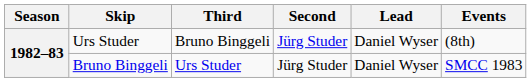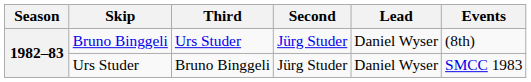row 2 | Skip: Urs Studer -> Bruno Binggeli
row 2 | Third: Bruno Binggeli -> Urs Studer
row 3 | Skip: Bruno Binggeli -> Urs Studer
row 3 | Third: Urs Studer -> Bruno Binggeli
